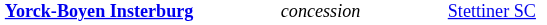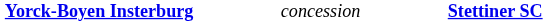Yorck-Boyen Insterburg | column 3: normal -> bold
